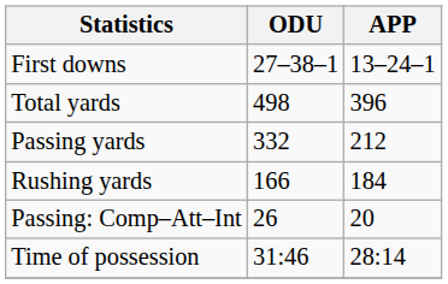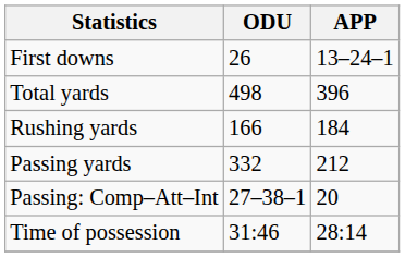First downs | ODU: 27–38–1 -> 26
rows swapped: Rushing yards <-> Passing yards
Passing: Comp–Att–Int | ODU: 26 -> 27–38–1
